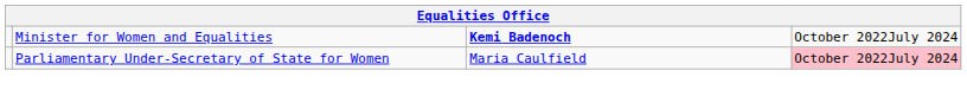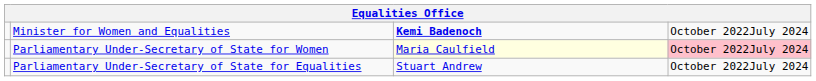Parliamentary Under-Secretary of State for Women | column 3: no background -> lightyellow background
+ row: Parliamentary Under-Secretary of State for Equalities | Stuart Andrew | October 2022July 2024
